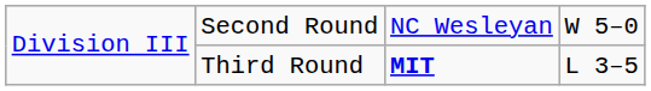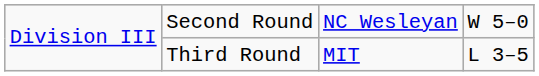Division III / Third Round | column 3: bold -> normal
